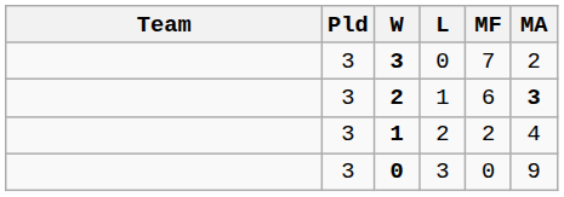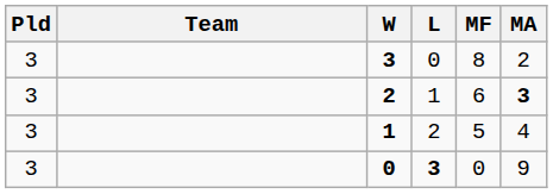columns swapped: Team <-> Pld
row 2 | MF: 7 -> 8
row 4 | MF: 2 -> 5
row 5 | L: normal -> bold
